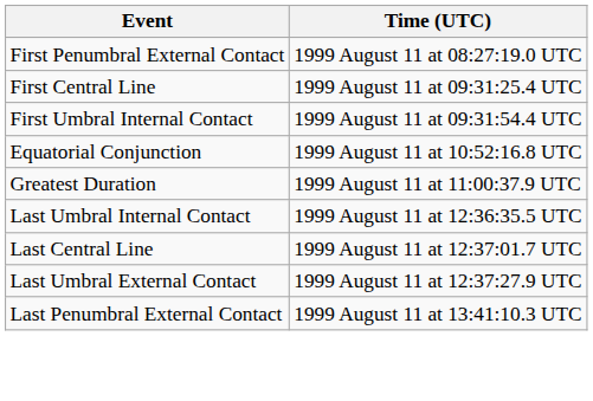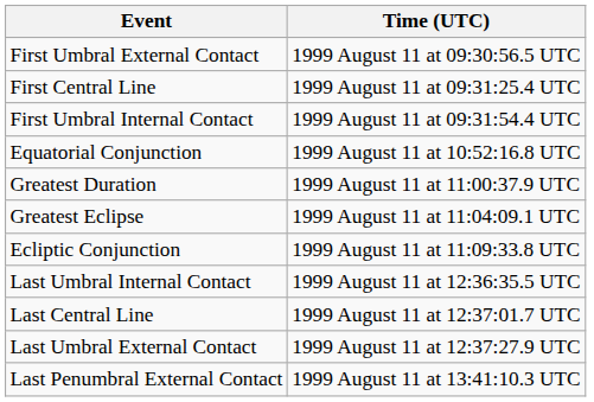- row: First Penumbral External Contact | 1999 August 11 at 08:27:19.0 UTC
+ row: First Umbral External Contact | 1999 August 11 at 09:30:56.5 UTC
+ row: Greatest Eclipse | 1999 August 11 at 11:04:09.1 UTC
+ row: Ecliptic Conjunction | 1999 August 11 at 11:09:33.8 UTC
